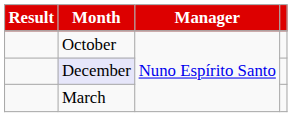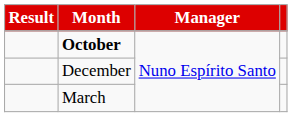October | Month: normal -> bold
December | Month: lavender background -> no background
